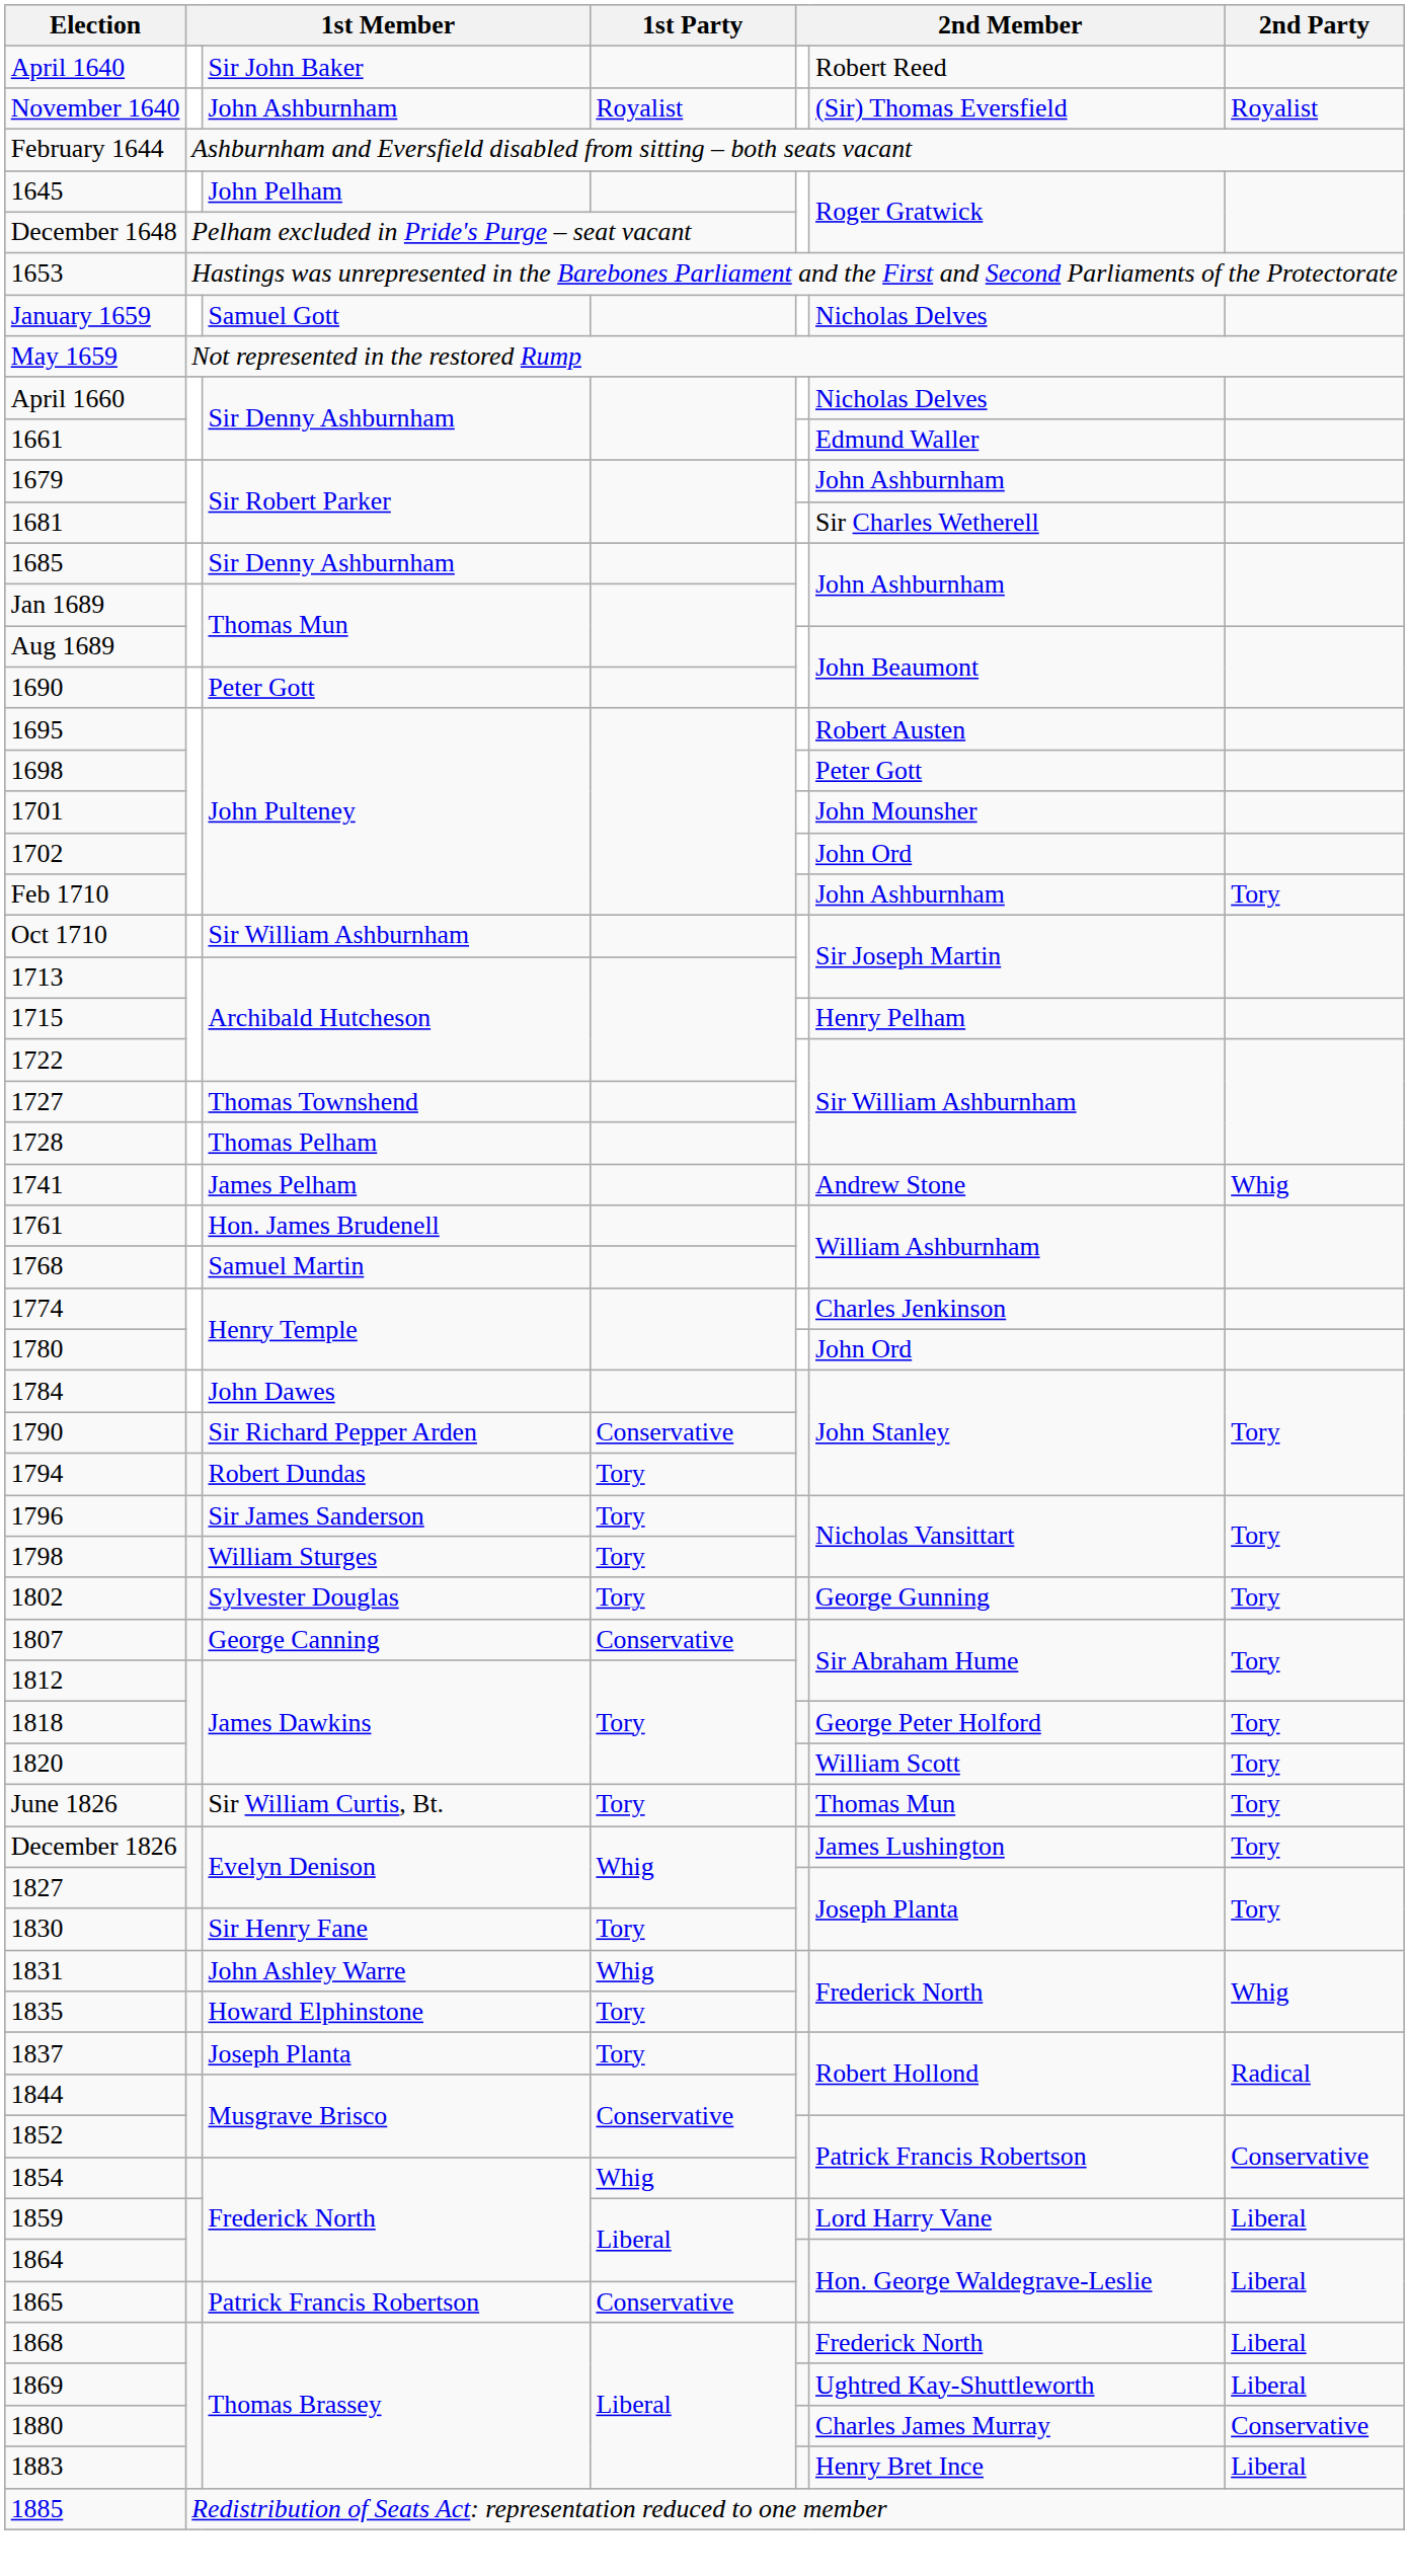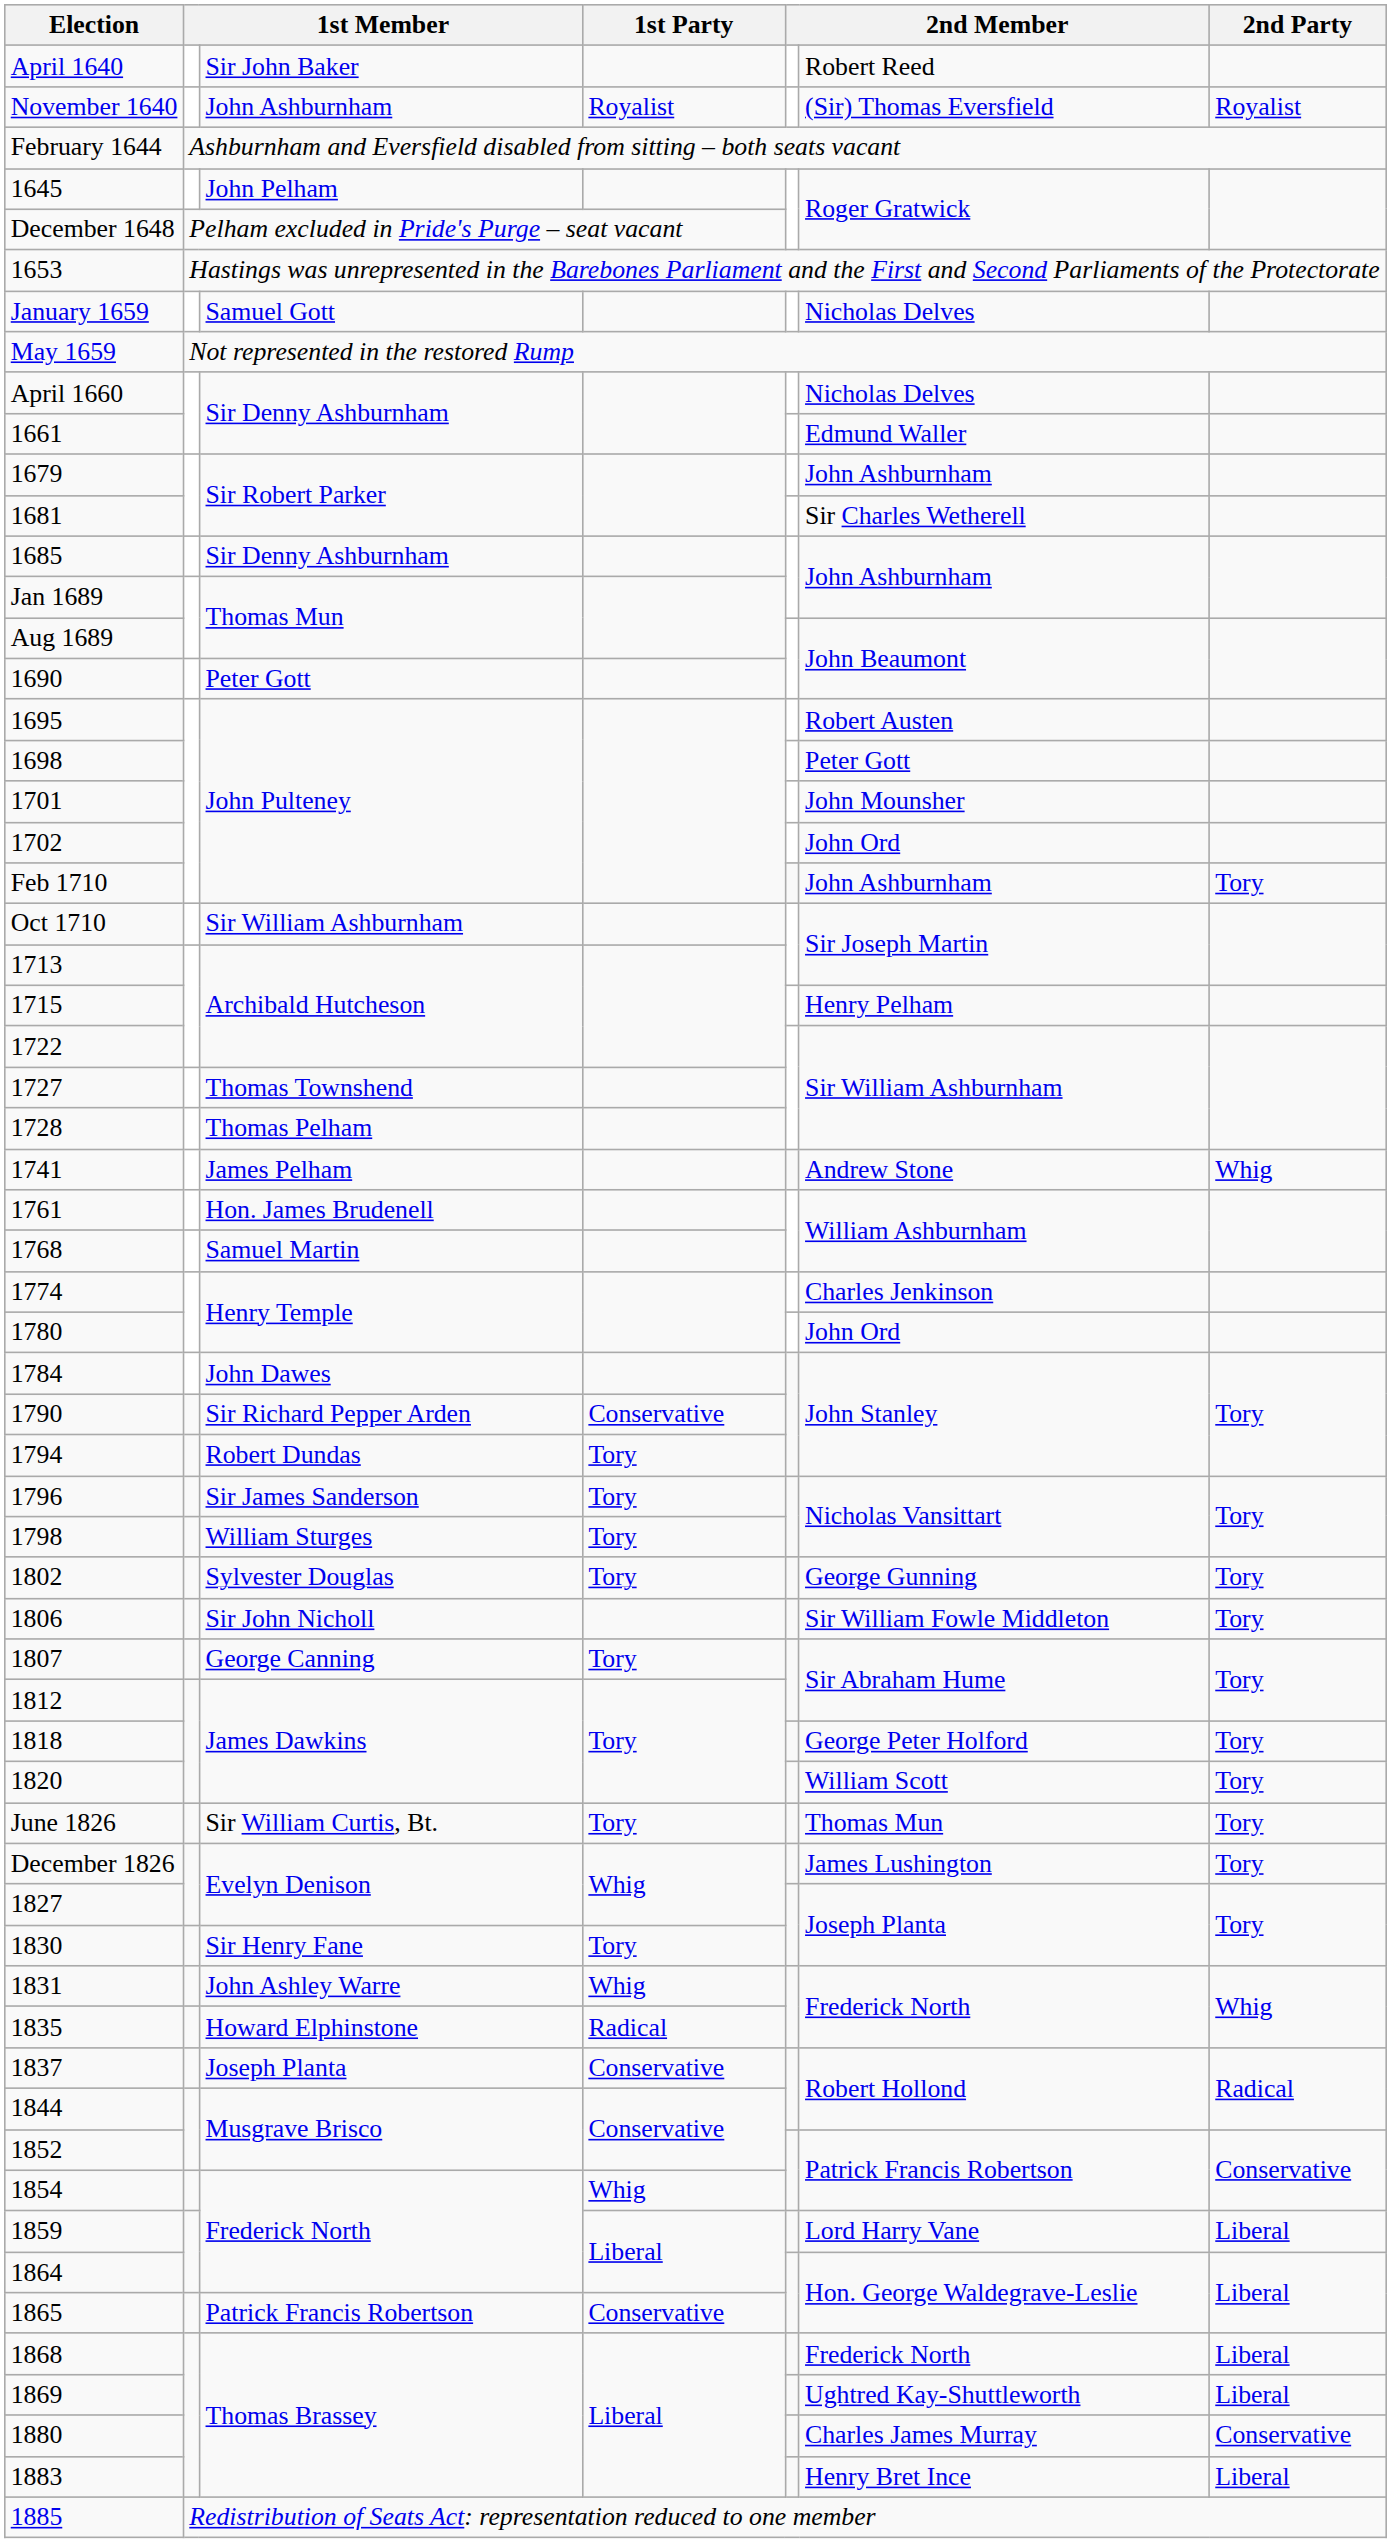+ row: 1806 | Sir John Nicholl | Sir William Fowle Middleton | Tory
1807 | 1st Party: Conservative -> Tory
1835 | 1st Party: Tory -> Radical
1837 | 1st Party: Tory -> Conservative
